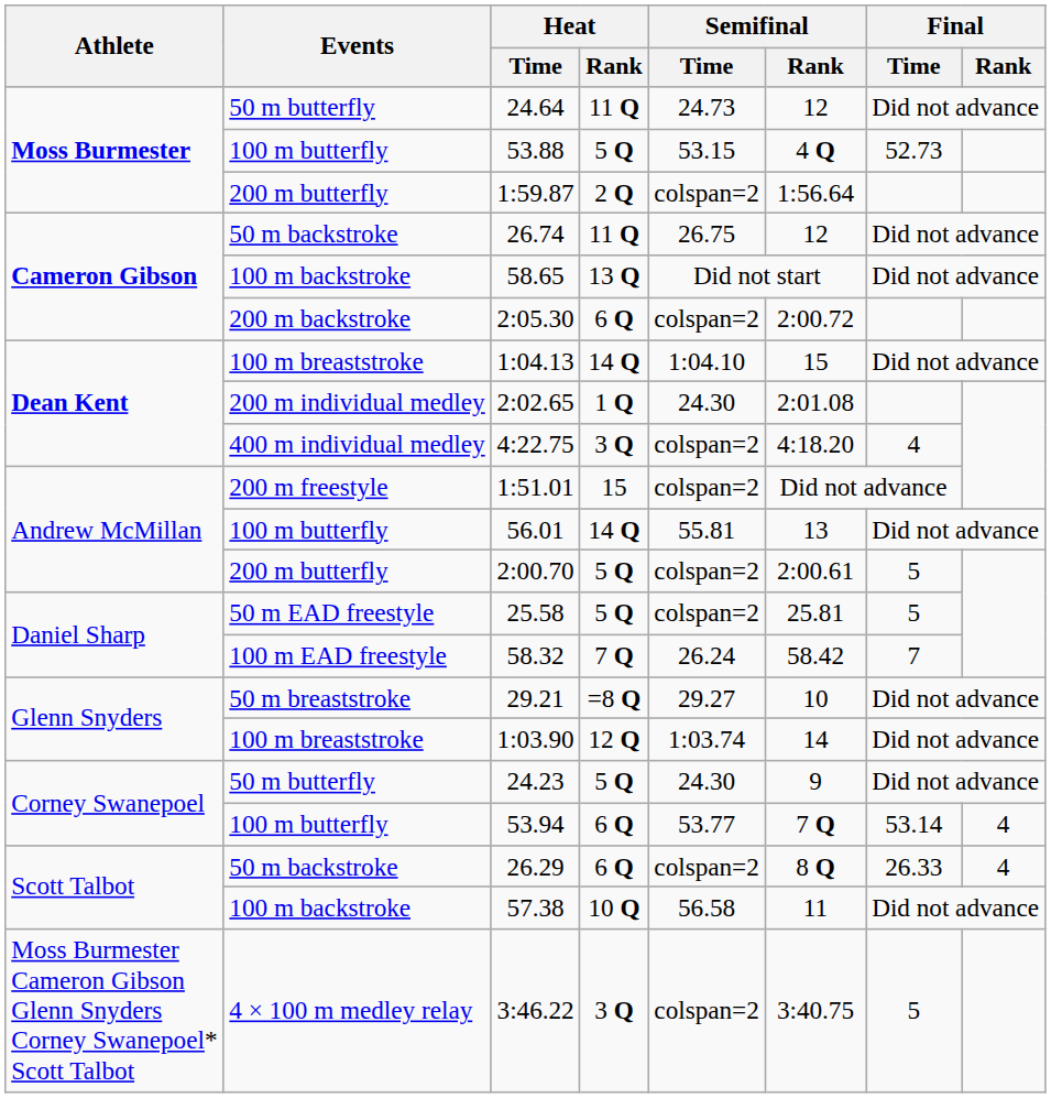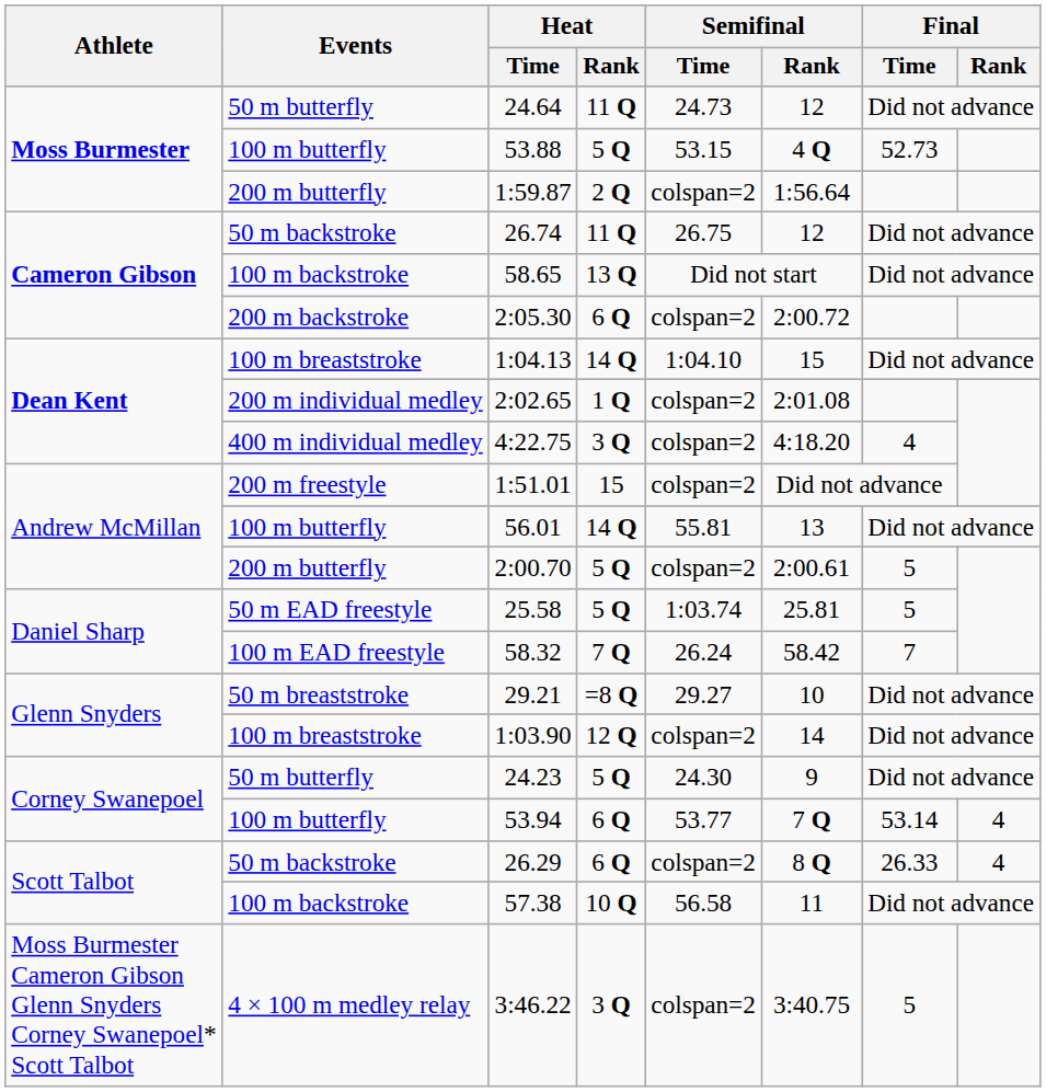2:02.65 | Semifinal / Time: 24.30 -> colspan=2
25.58 | Semifinal / Time: colspan=2 -> 1:03.74
1:03.90 | Semifinal / Time: 1:03.74 -> colspan=2
